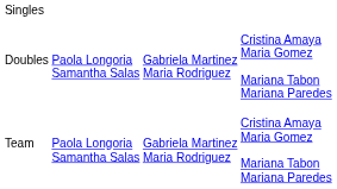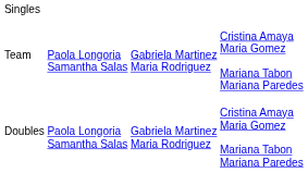rows swapped: Doubles <-> Team
